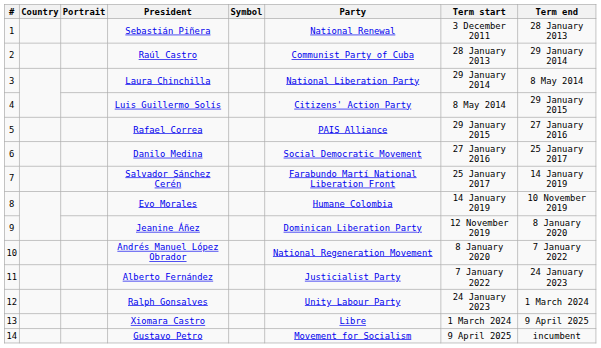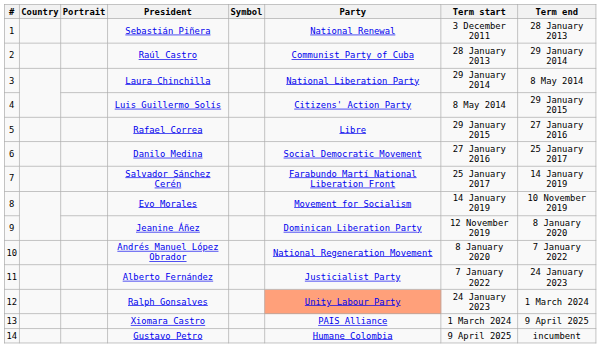Rafael Correa | Party: PAIS Alliance -> Libre
Evo Morales | Party: Humane Colombia -> Movement for Socialism
Ralph Gonsalves | Party: no background -> lightsalmon background
Xiomara Castro | Party: Libre -> PAIS Alliance
Gustavo Petro | Party: Movement for Socialism -> Humane Colombia
